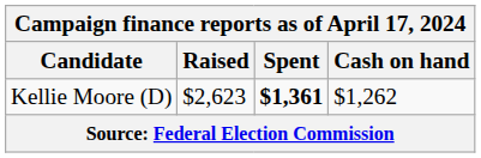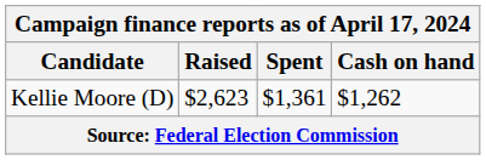Kellie Moore (D) | Spent: bold -> normal
